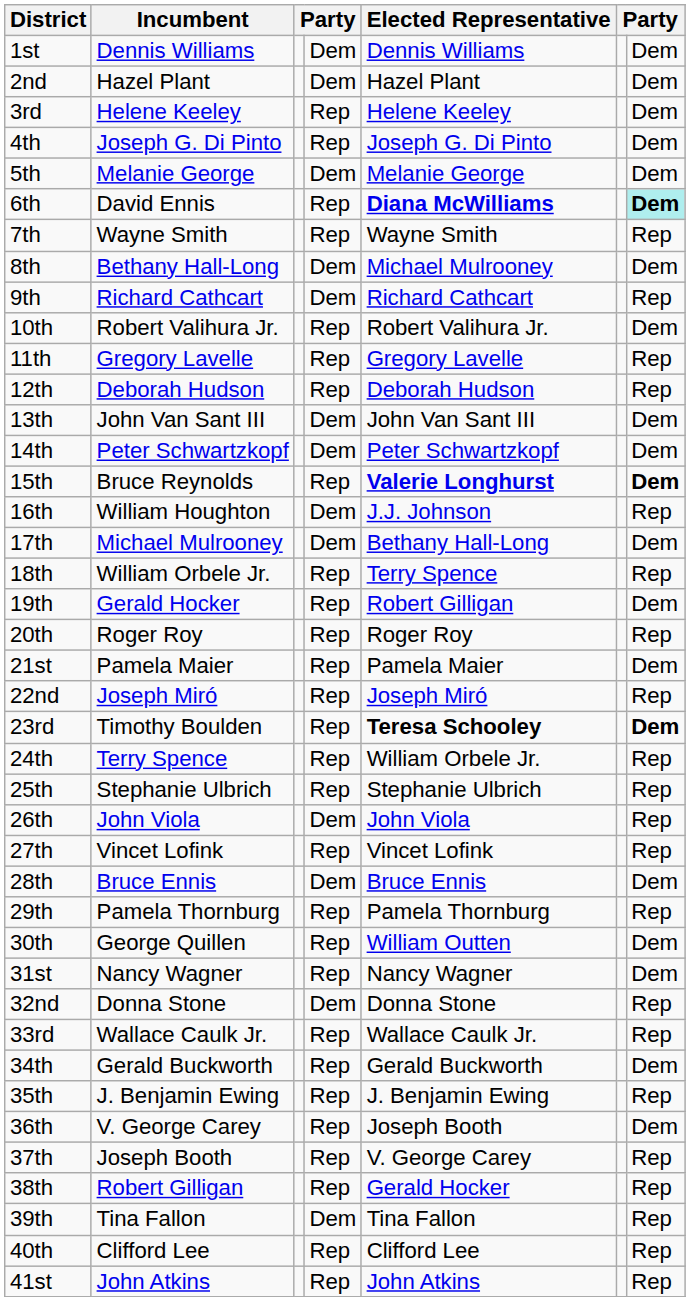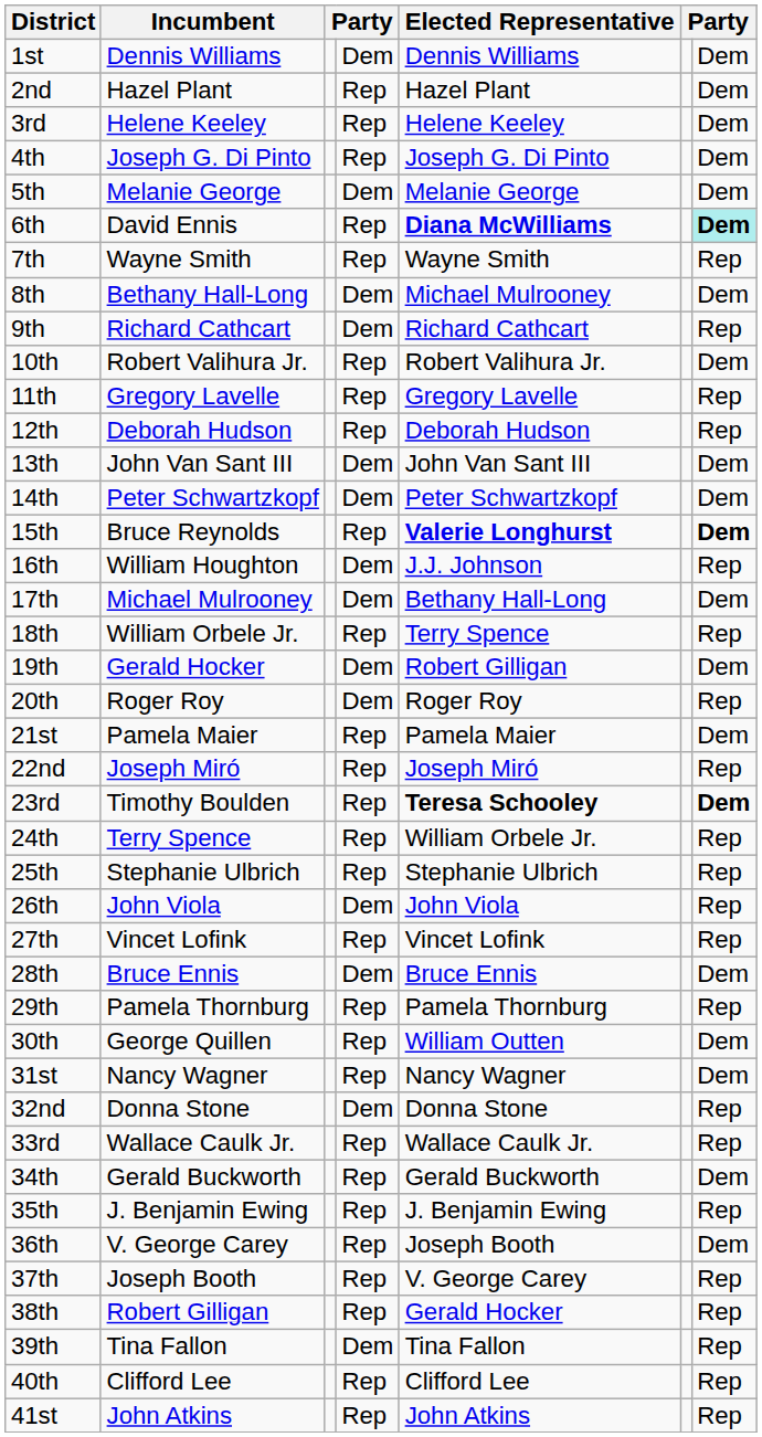2nd | column 4: Dem -> Rep
19th | column 4: Rep -> Dem
20th | column 4: Rep -> Dem
